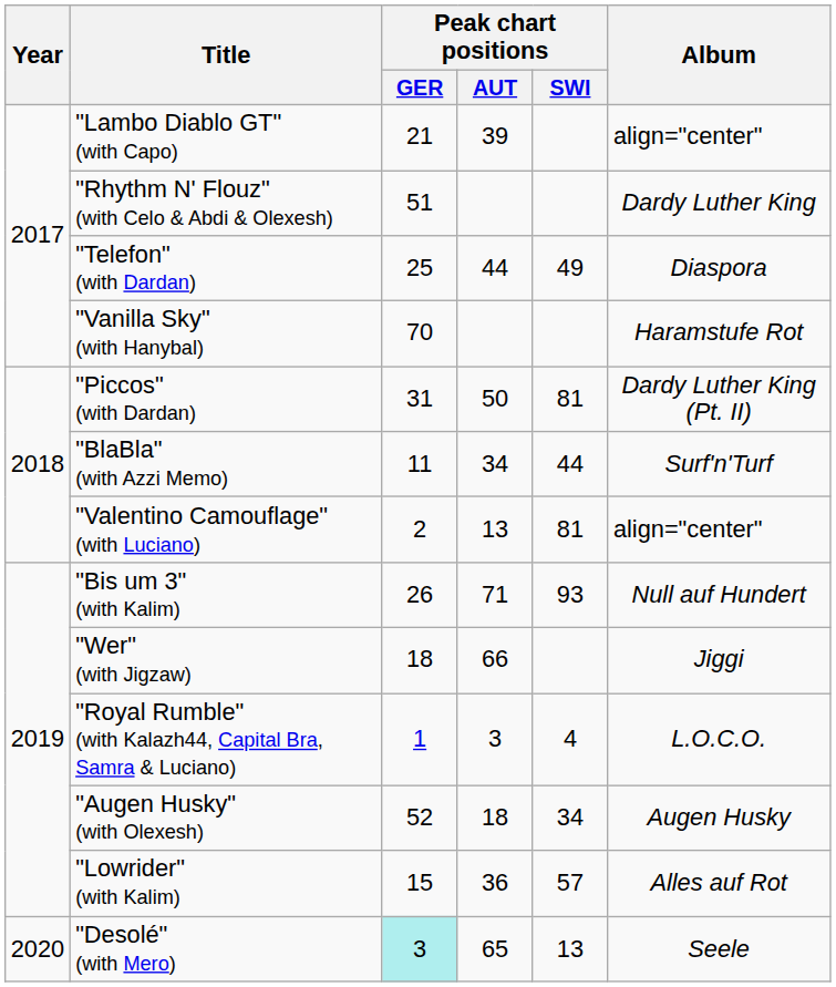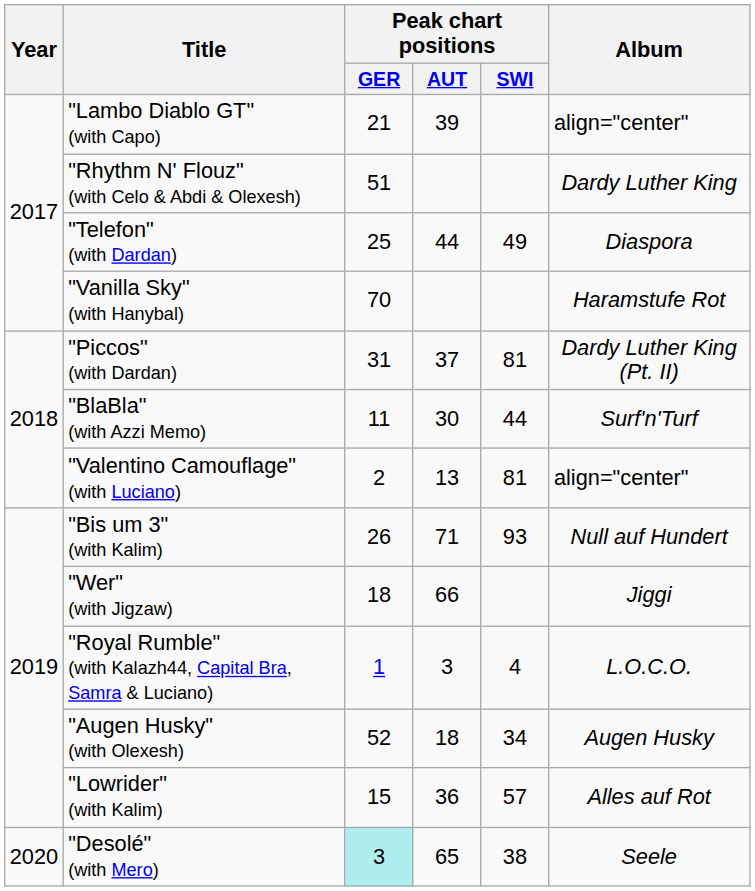"Piccos" (with Dardan) | Peak chart positions / AUT: 50 -> 37
"BlaBla" (with Azzi Memo) | Peak chart positions / AUT: 34 -> 30
"Desolé" (with Mero) | Peak chart positions / SWI: 13 -> 38
